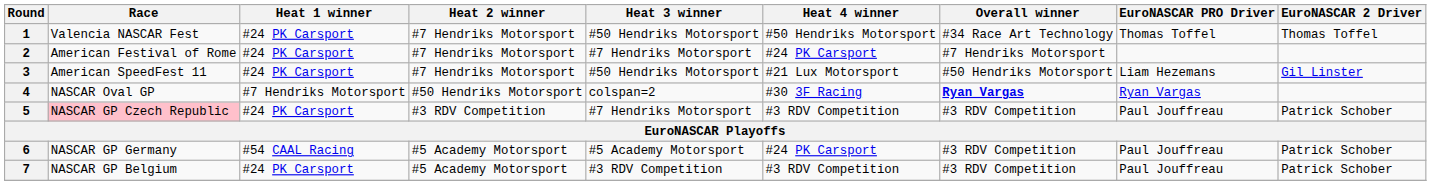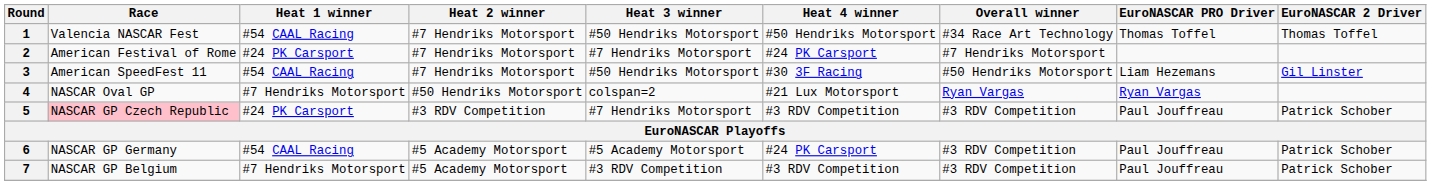1 | Heat 1 winner: #24 PK Carsport -> #54 CAAL Racing
3 | Heat 1 winner: #24 PK Carsport -> #54 CAAL Racing
3 | Heat 4 winner: #21 Lux Motorsport -> #30 3F Racing
4 | Heat 4 winner: #30 3F Racing -> #21 Lux Motorsport
4 | Overall winner: bold -> normal
7 | Heat 1 winner: #24 PK Carsport -> #7 Hendriks Motorsport
